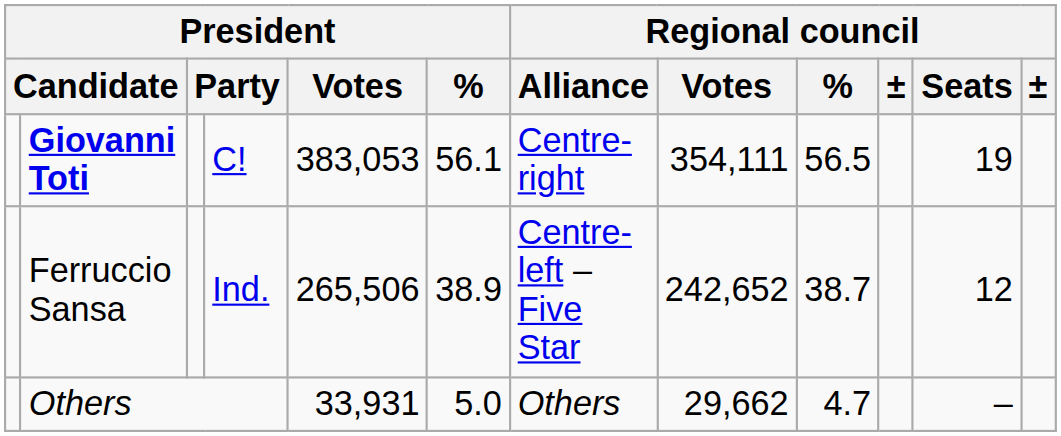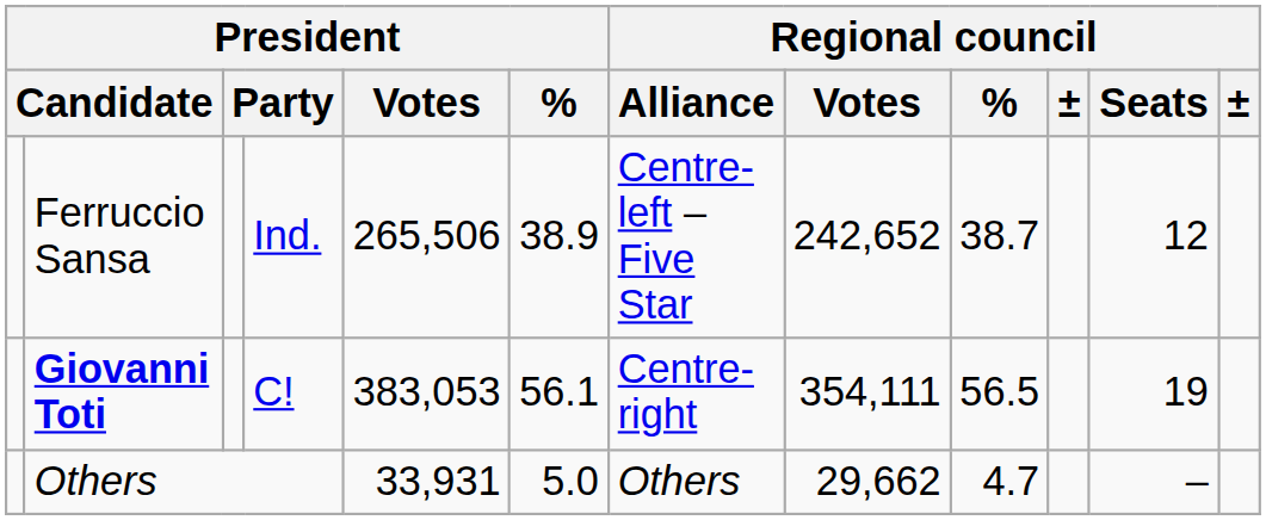rows swapped: Giovanni Toti <-> Ferruccio Sansa
